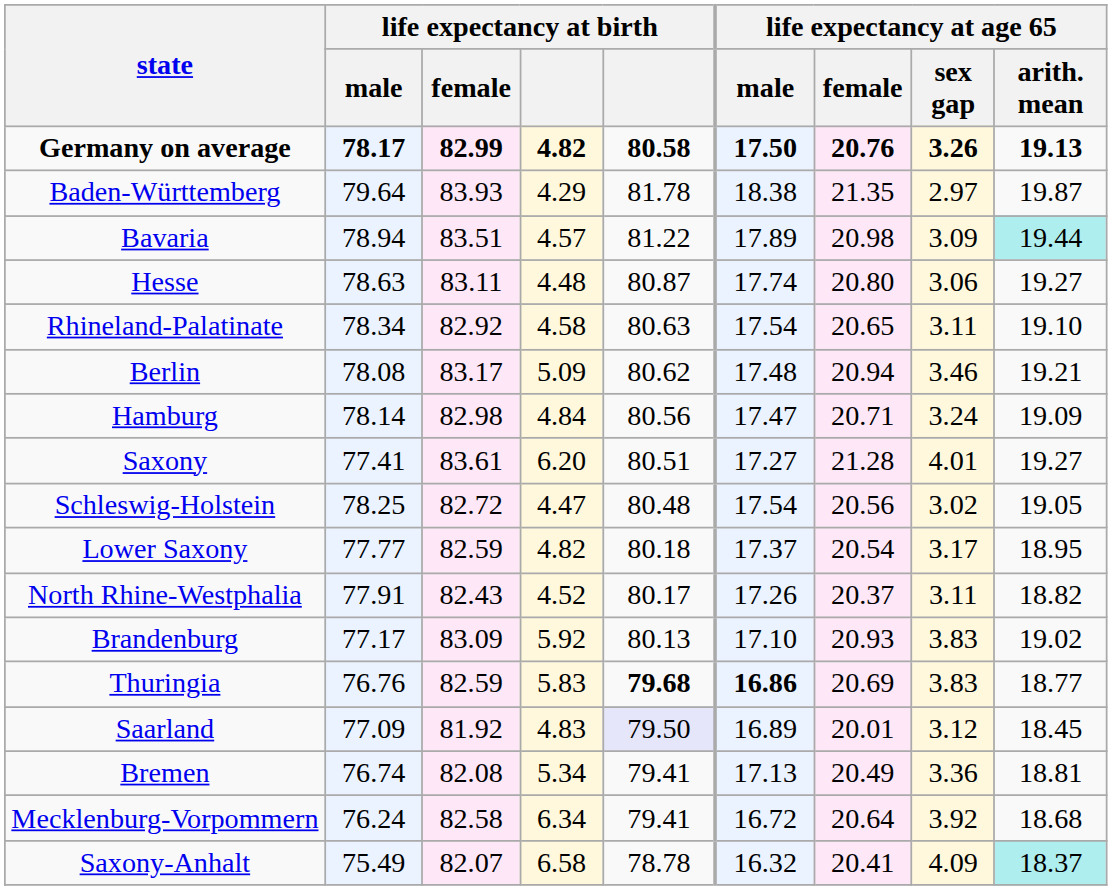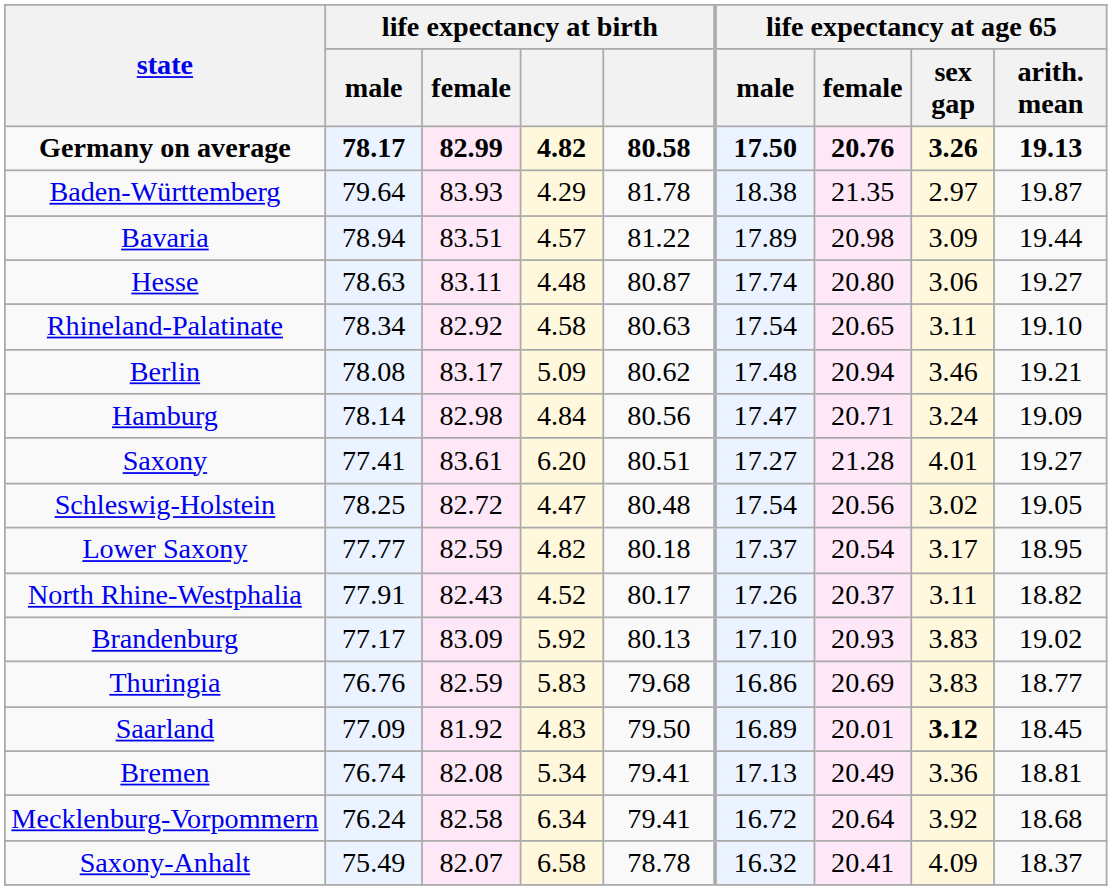Bavaria | life expectancy at age 65 / arith. mean: paleturquoise background -> no background
Thuringia | column 5: bold -> normal
Thuringia | life expectancy at age 65 / male: bold -> normal
Saarland | column 5: lavender background -> no background
Saarland | life expectancy at age 65 / sex gap: normal -> bold
Saxony-Anhalt | life expectancy at age 65 / arith. mean: paleturquoise background -> no background
